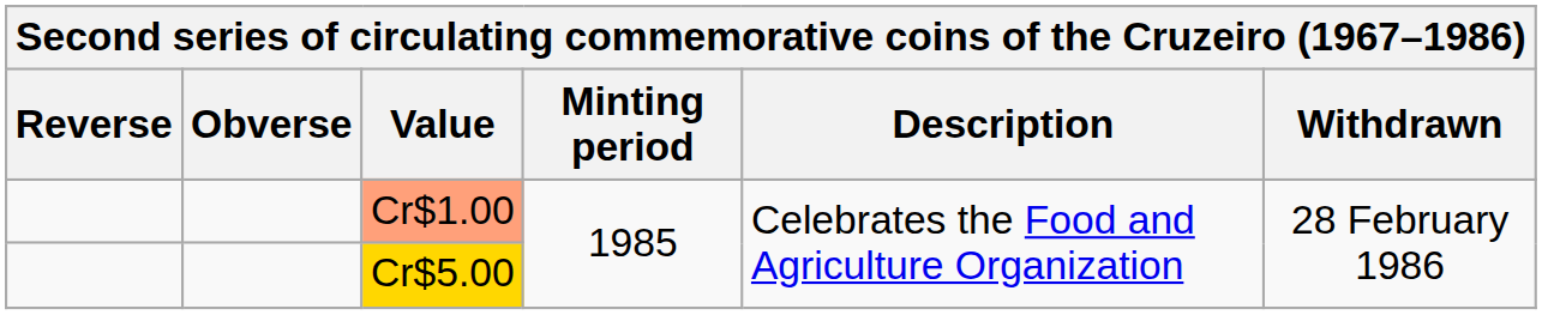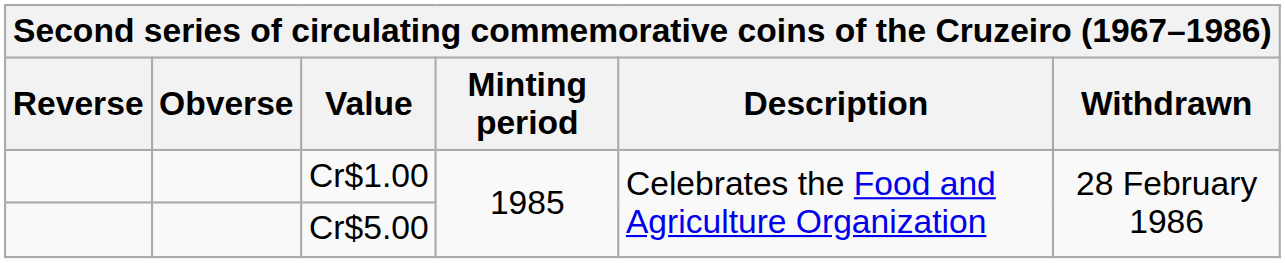Cr$1.00 | Value: lightsalmon background -> no background
Cr$5.00 | Value: gold background -> no background
